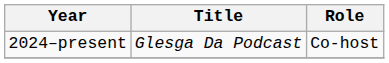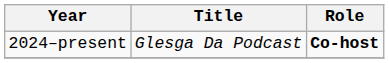2024–present | Role: normal -> bold
